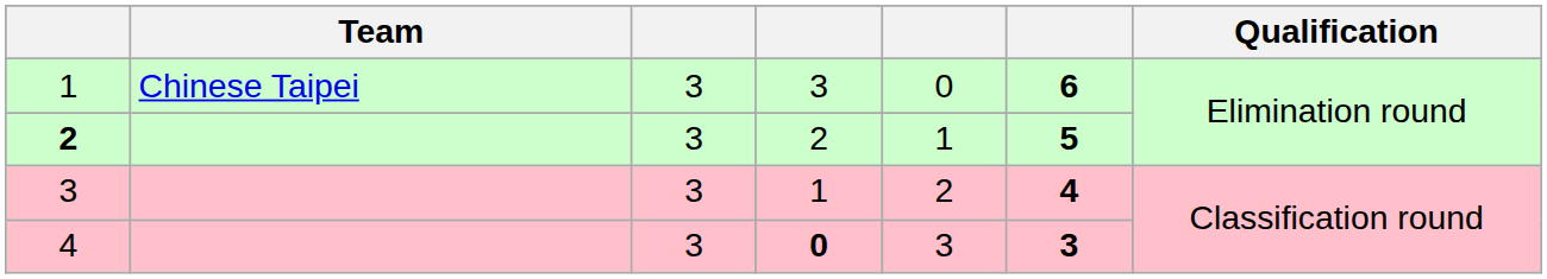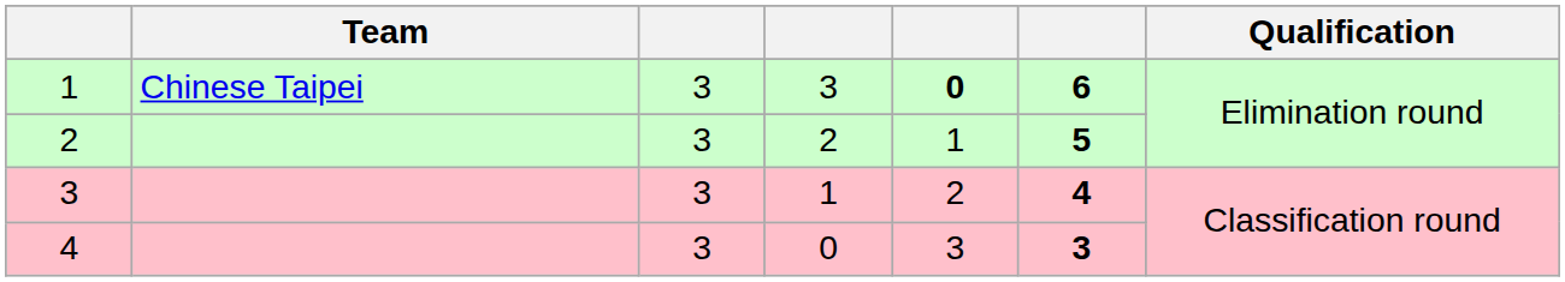row 2 | column 5: normal -> bold
row 3 | column 1: bold -> normal
row 5 | column 4: bold -> normal
